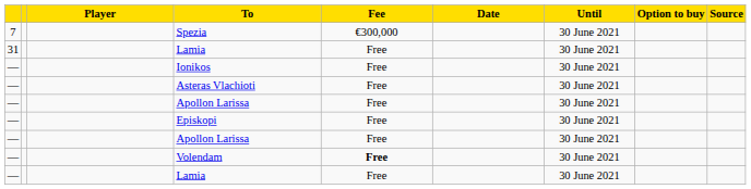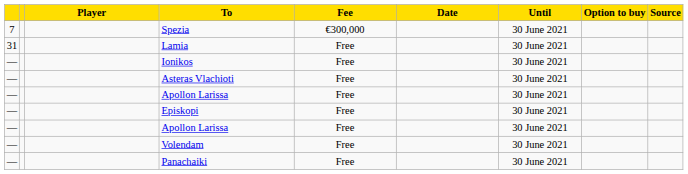Volendam | Fee: bold -> normal
- row: — | Lamia | Free | 30 June 2021
+ row: — | Panachaiki | Free | 30 June 2021
